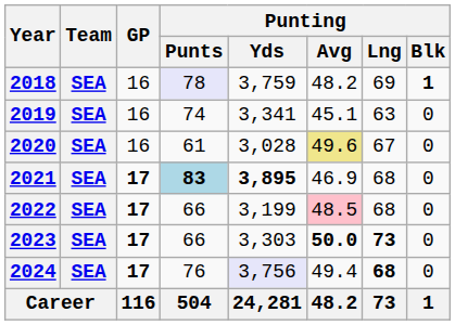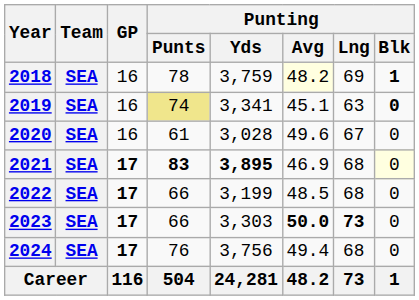2018 | Punting / Punts: lavender background -> no background
2018 | Punting / Avg: no background -> lightyellow background
2019 | Punting / Punts: no background -> khaki background
2019 | Punting / Blk: normal -> bold
2020 | Punting / Avg: khaki background -> no background
2021 | Punting / Punts: lightblue background -> no background
2021 | Punting / Blk: no background -> lightyellow background
2022 | Punting / Avg: pink background -> no background
2024 | Punting / Yds: lavender background -> no background
2024 | Punting / Lng: bold -> normal
